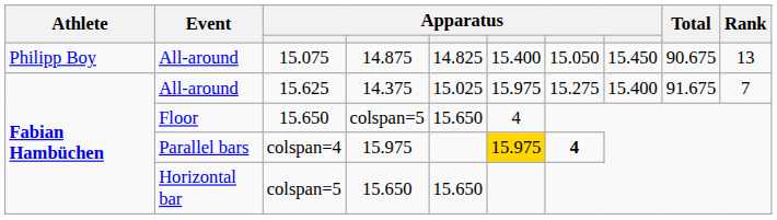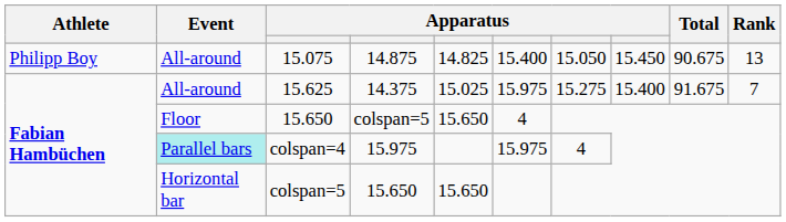colspan=4 | Event: no background -> paleturquoise background
colspan=4 | column 6: gold background -> no background
colspan=4 | column 7: bold -> normal
